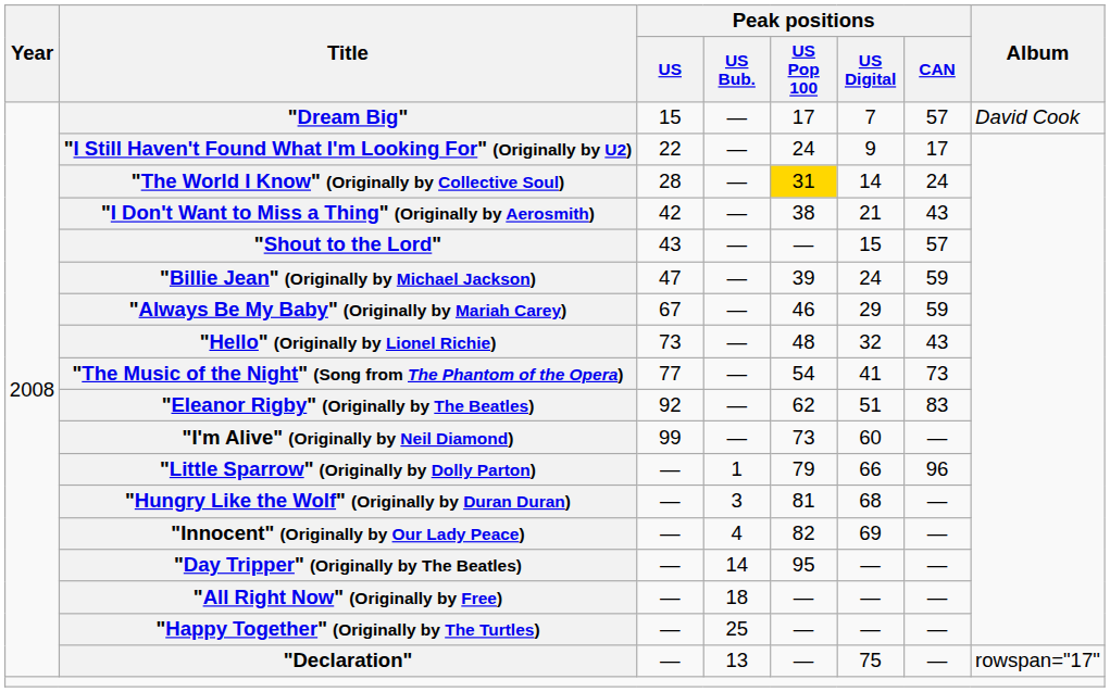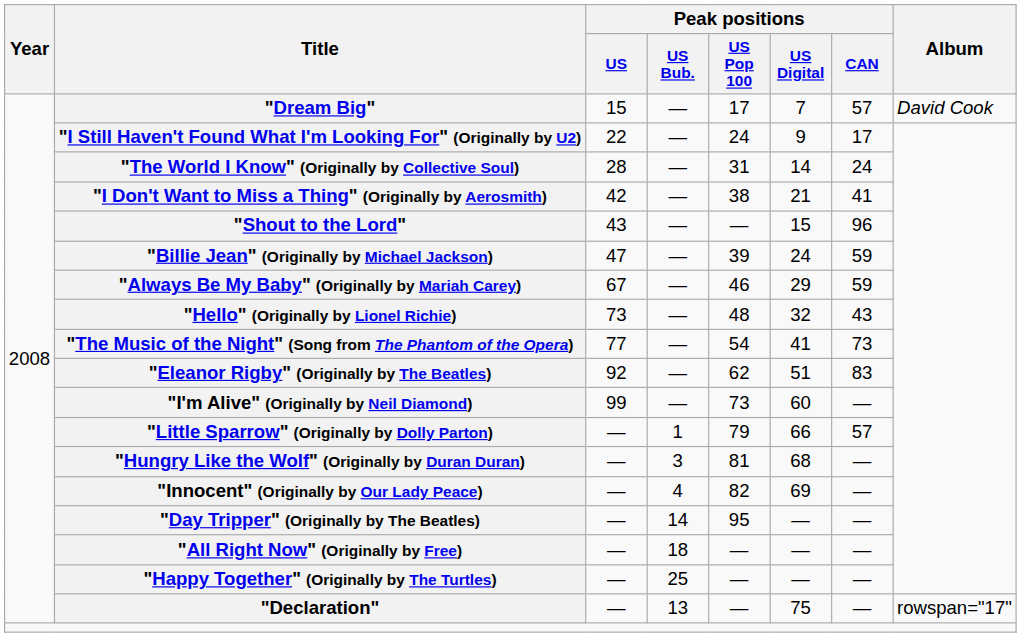"The World I Know" (Originally by Collective Soul) | Peak positions / US Pop 100: gold background -> no background
"I Don't Want to Miss a Thing" (Originally by Aerosmith) | Peak positions / CAN: 43 -> 41
"Shout to the Lord" | Peak positions / CAN: 57 -> 96
"Little Sparrow" (Originally by Dolly Parton) | Peak positions / CAN: 96 -> 57
